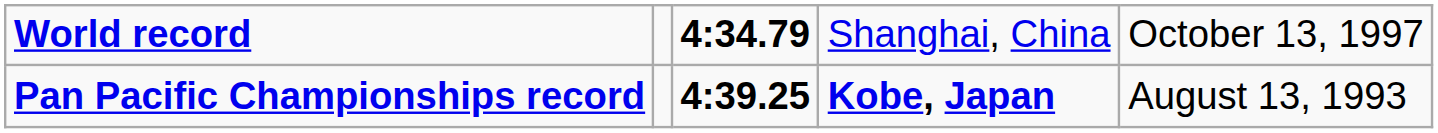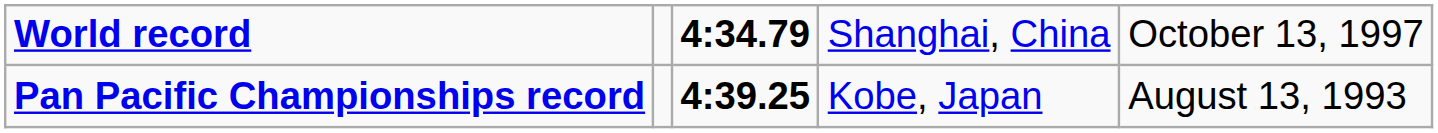Pan Pacific Championships record | column 4: bold -> normal
